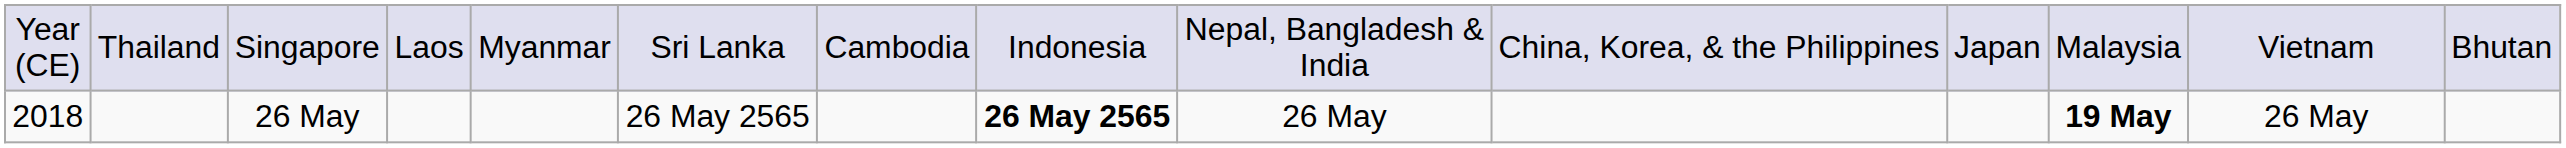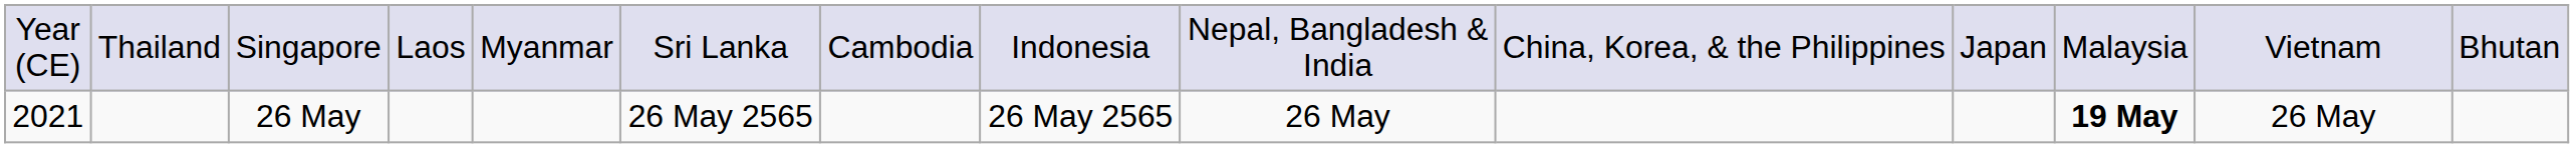row 2 | column 1: 2018 -> 2021
row 2 | column 8: bold -> normal
